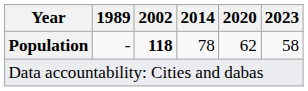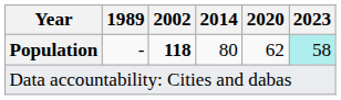Population | 2014: 78 -> 80
Population | 2023: no background -> paleturquoise background
